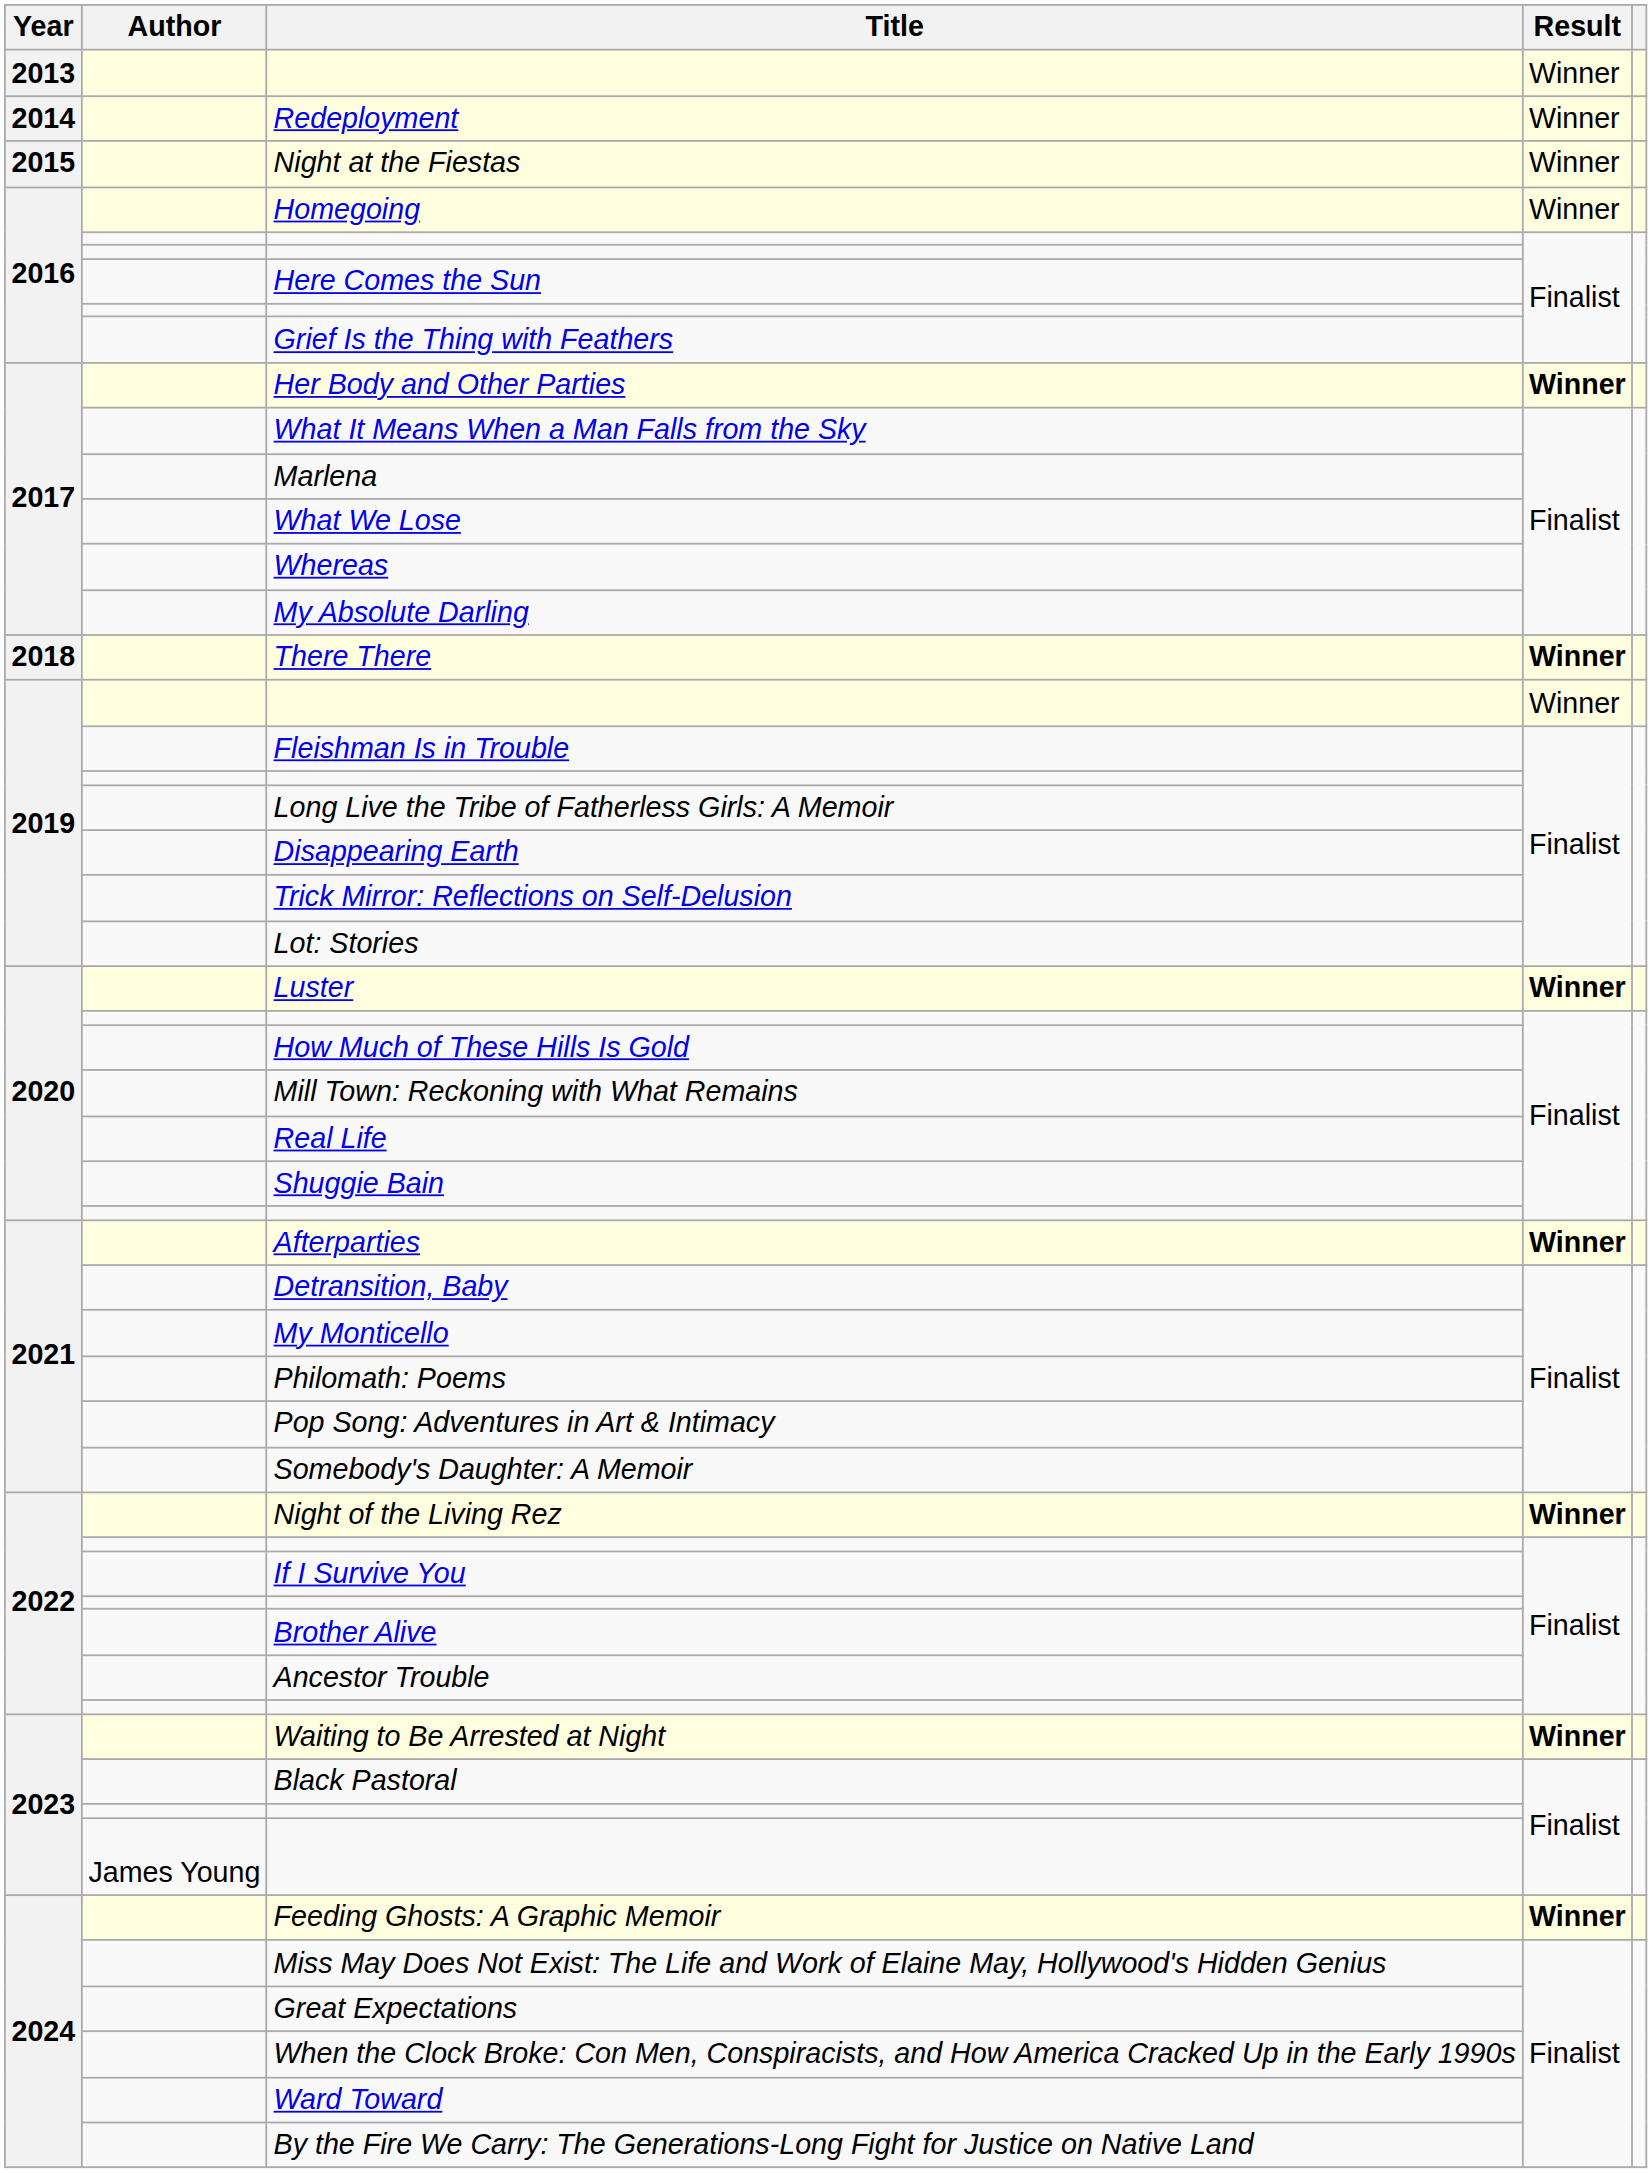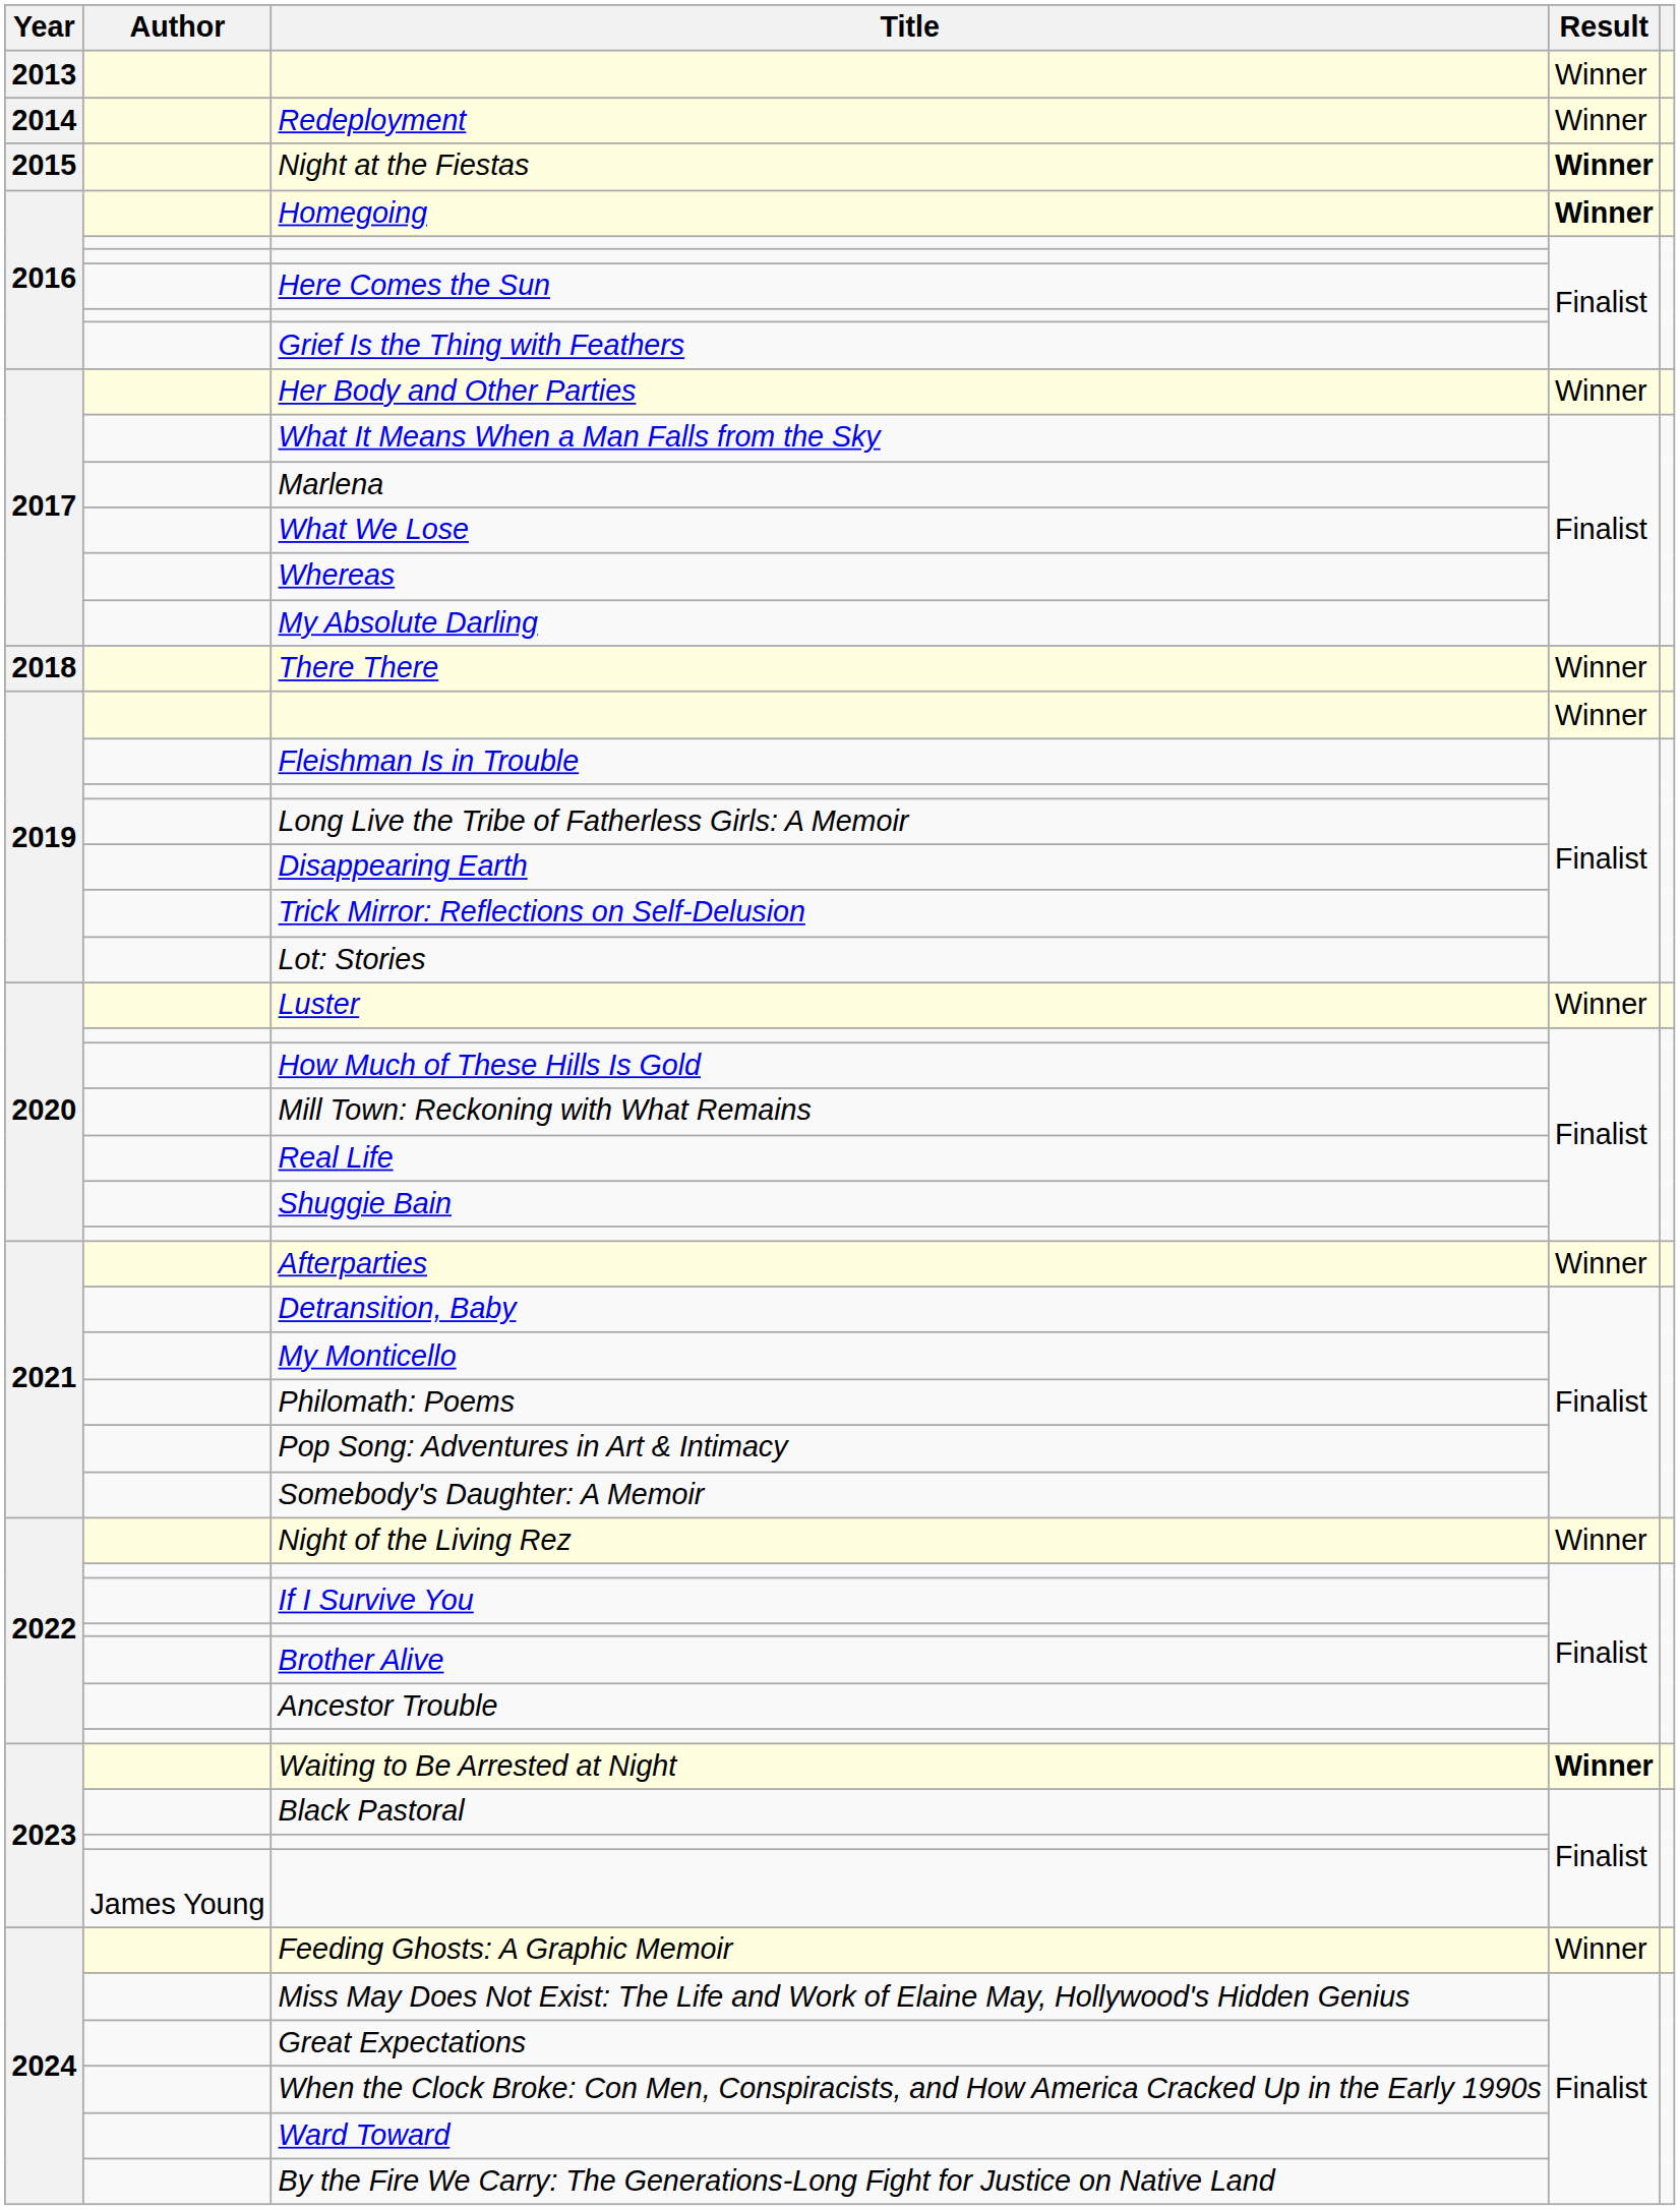Night at the Fiestas | Result: normal -> bold
Homegoing | Result: normal -> bold
Her Body and Other Parties | Result: bold -> normal
There There | Result: bold -> normal
Luster | Result: bold -> normal
Afterparties | Result: bold -> normal
Night of the Living Rez | Result: bold -> normal
Feeding Ghosts: A Graphic Memoir | Result: bold -> normal
